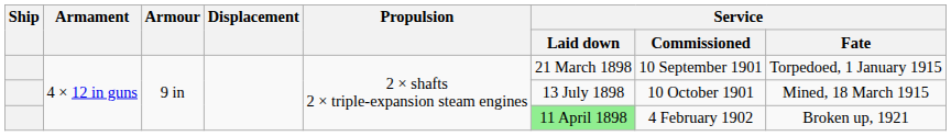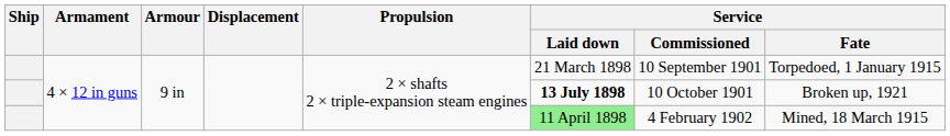row 4 | Service / Laid down: normal -> bold
row 4 | Service / Fate: Mined, 18 March 1915 -> Broken up, 1921
row 5 | Service / Fate: Broken up, 1921 -> Mined, 18 March 1915
